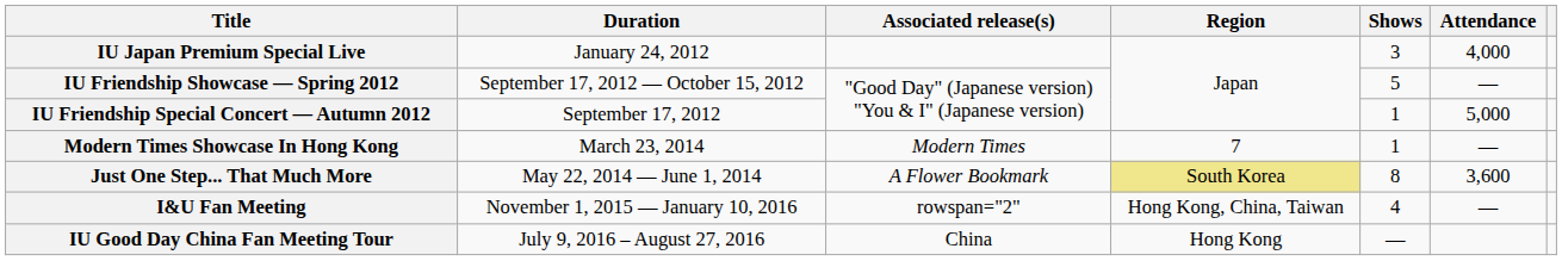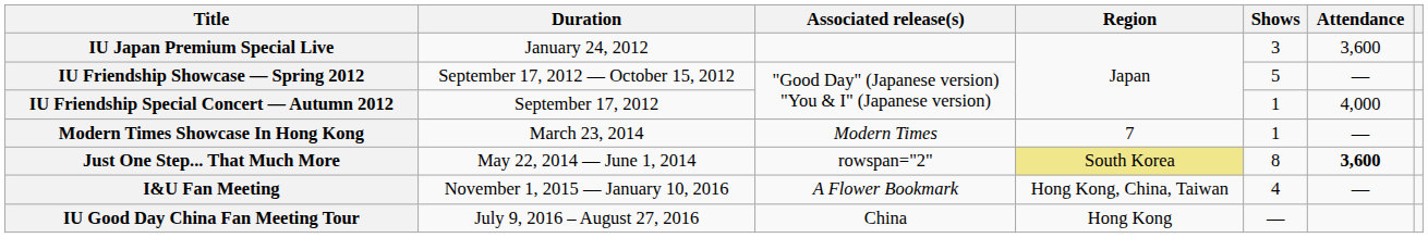IU Japan Premium Special Live | Attendance: 4,000 -> 3,600
IU Friendship Special Concert — Autumn 2012 | Attendance: 5,000 -> 4,000
Just One Step... That Much More | Associated release(s): A Flower Bookmark -> rowspan="2"
Just One Step... That Much More | Attendance: normal -> bold
I&U Fan Meeting | Associated release(s): rowspan="2" -> A Flower Bookmark
